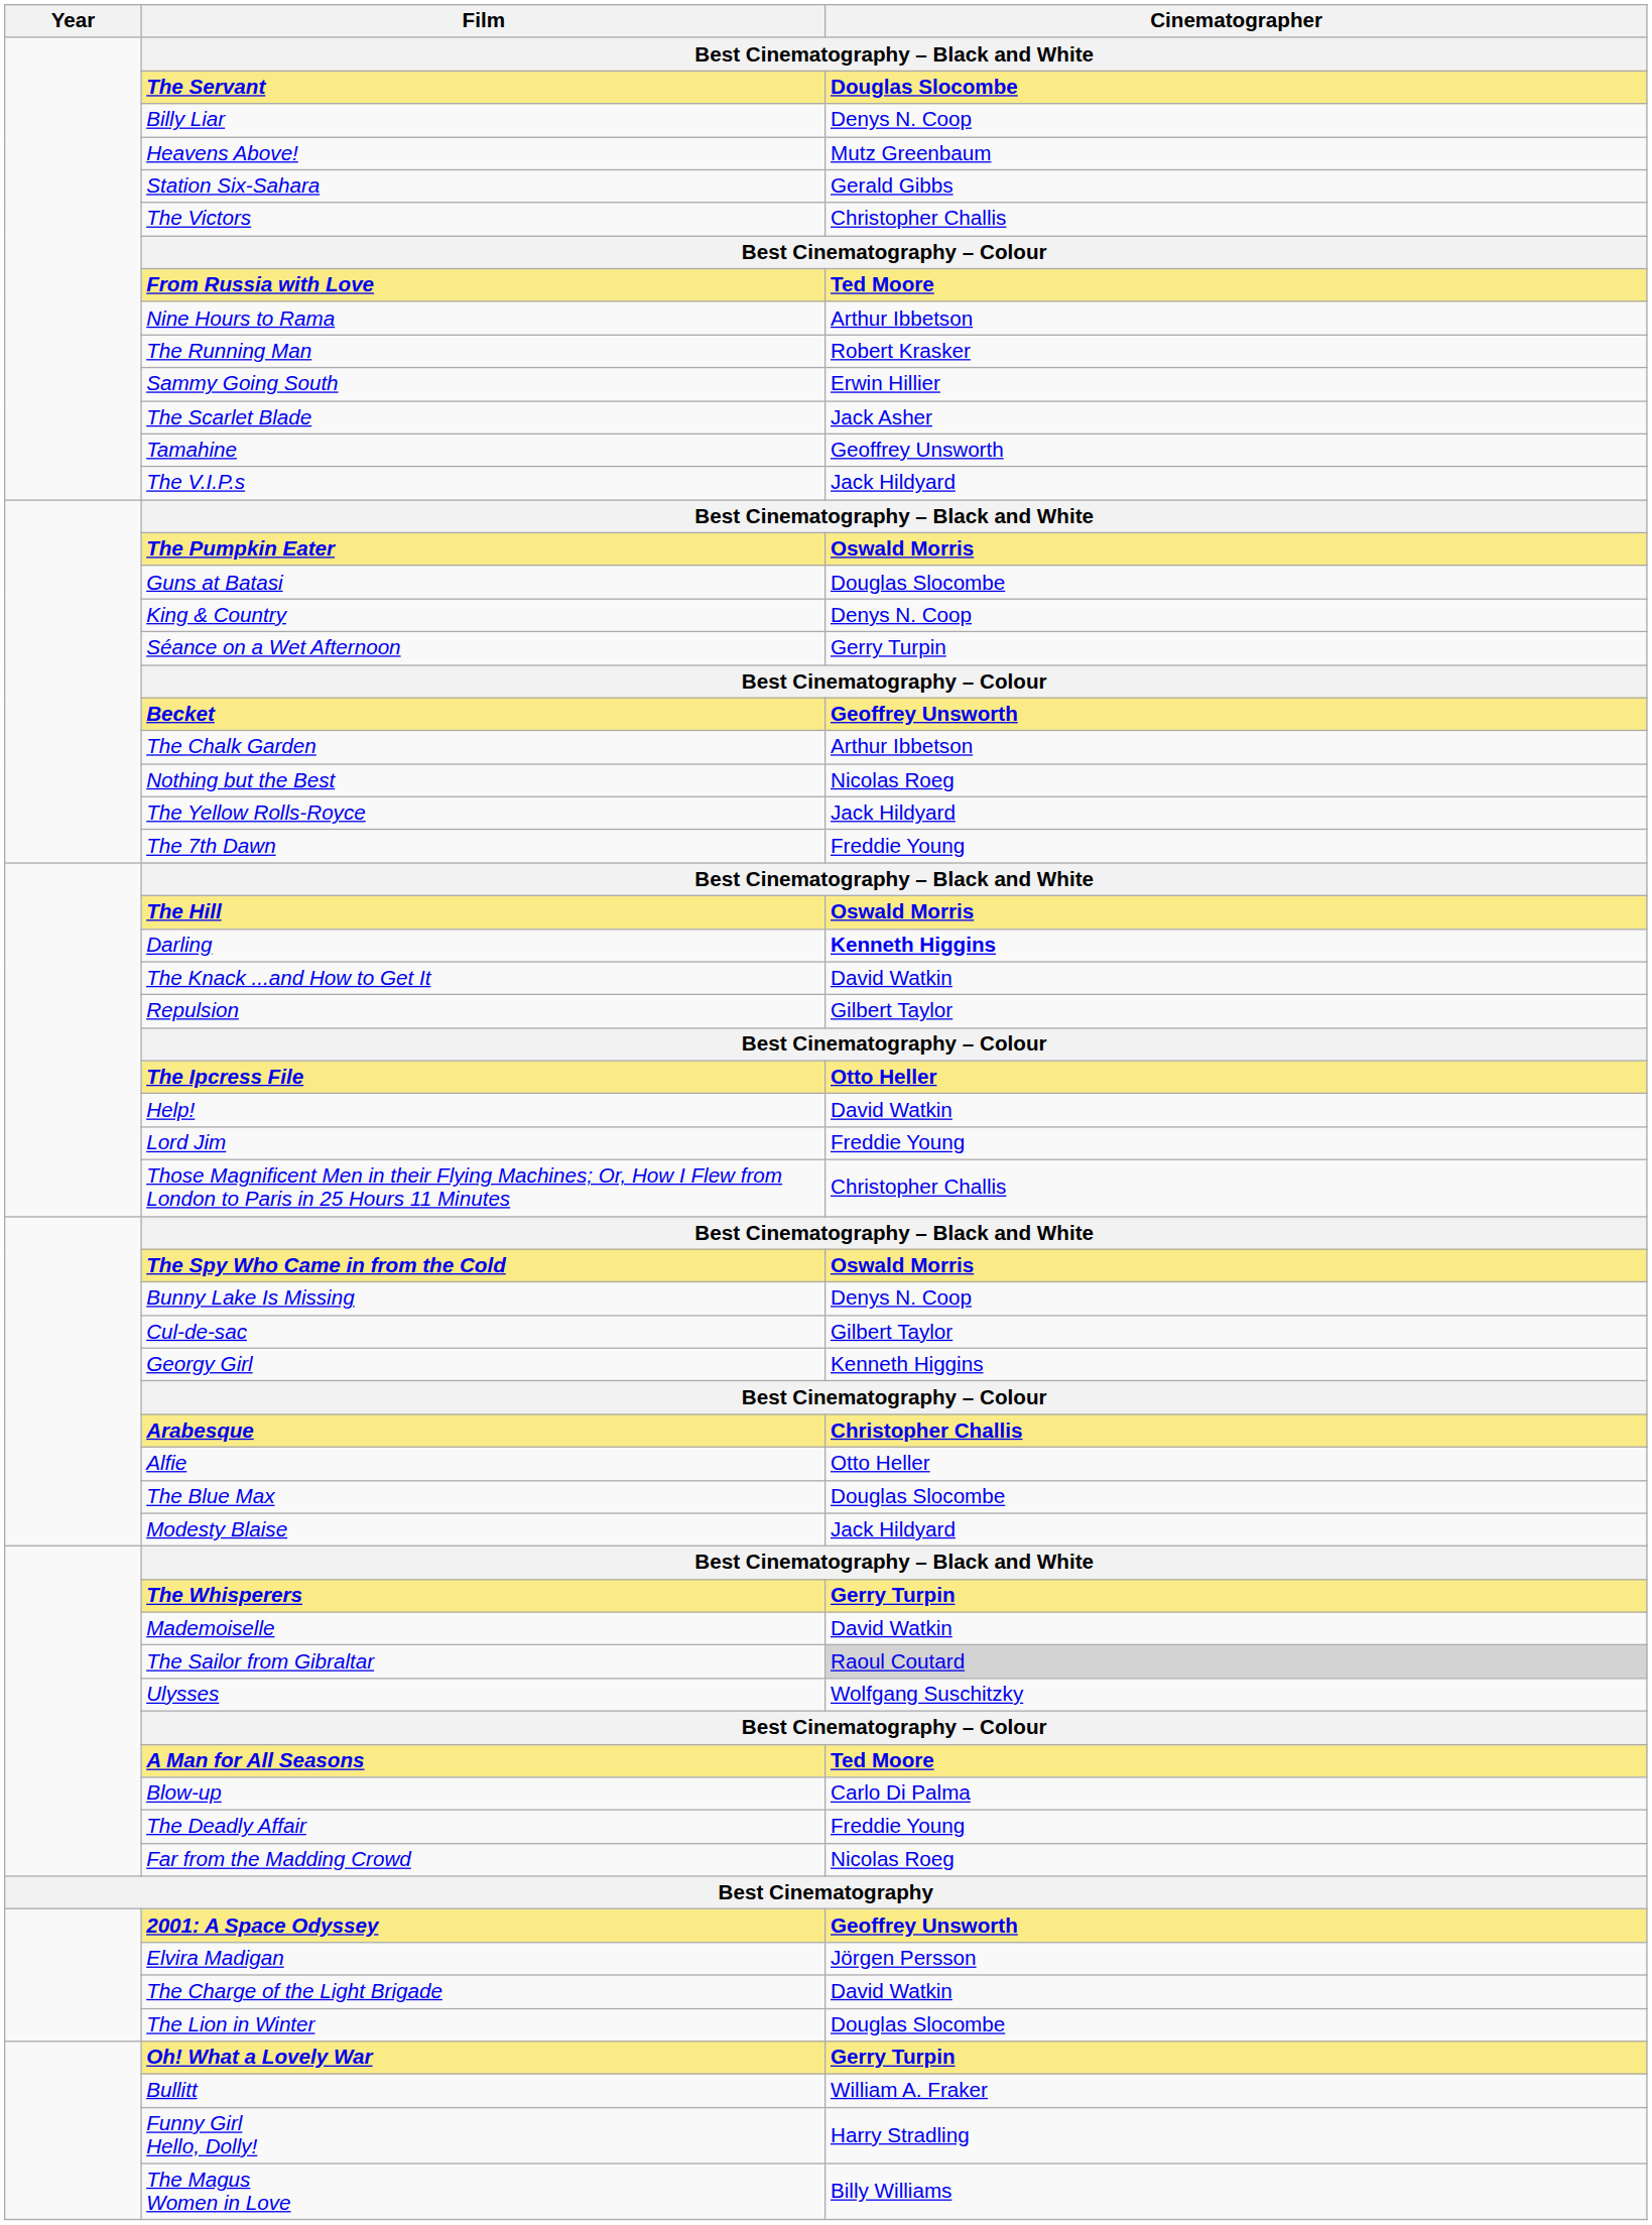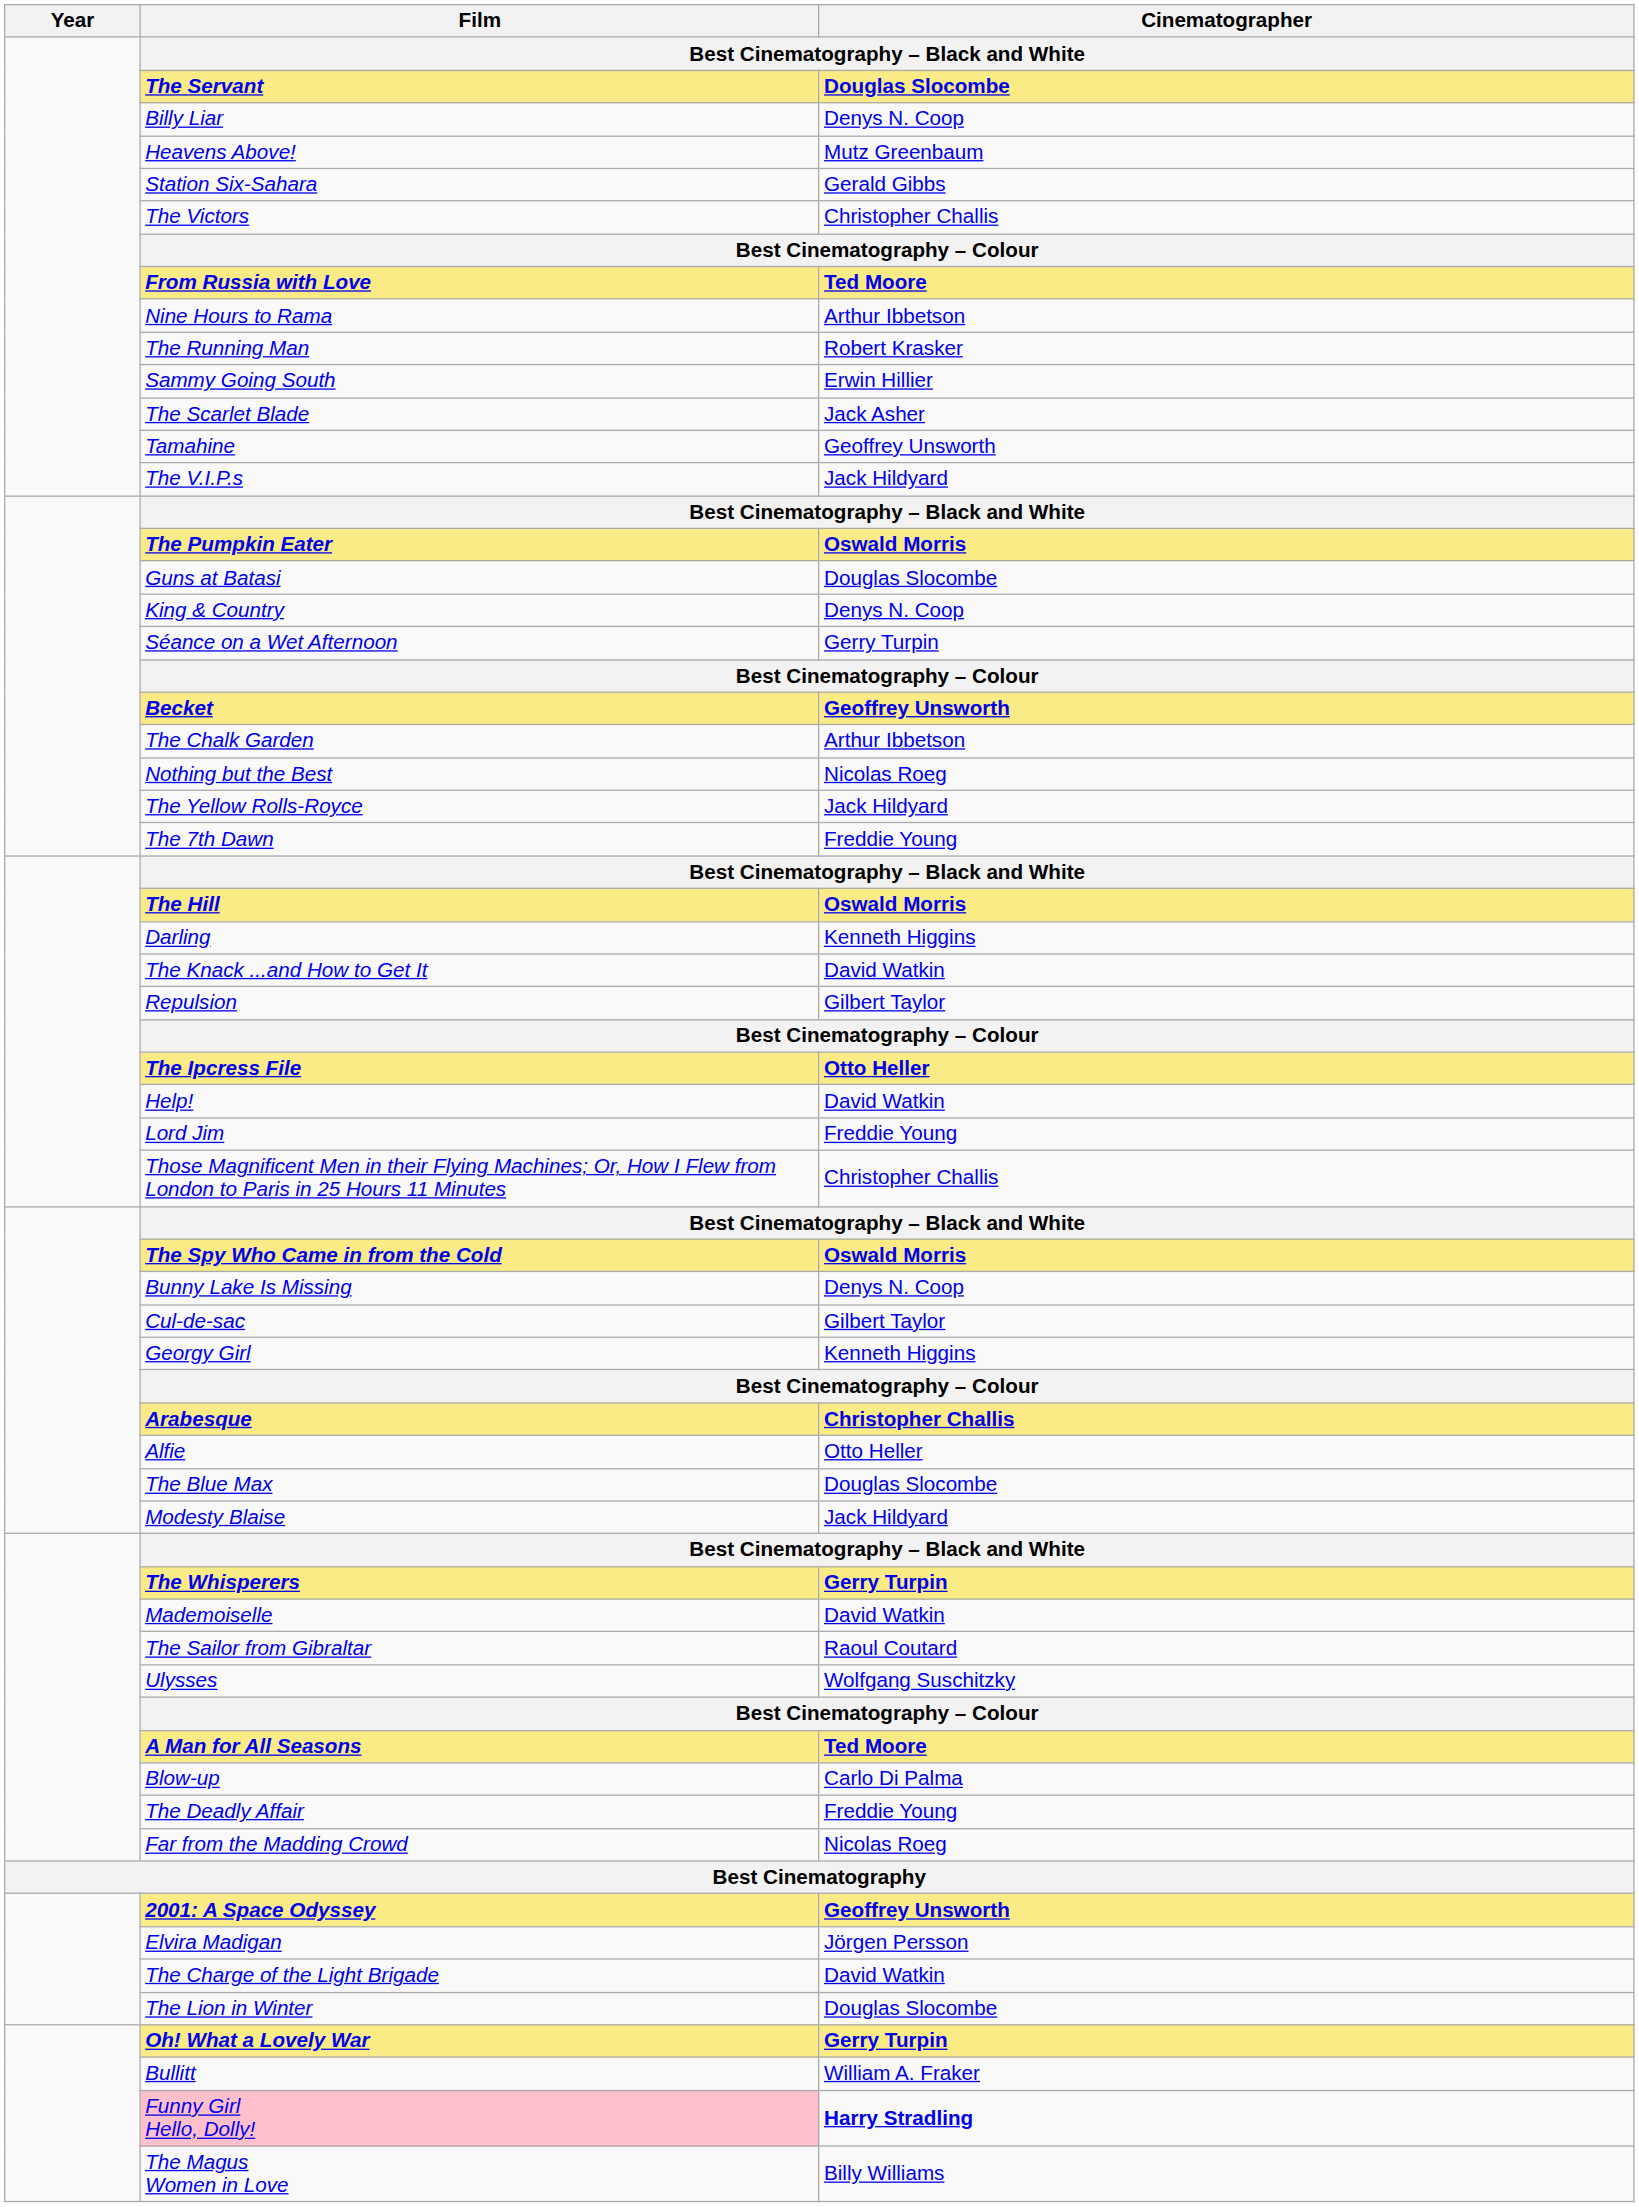Darling | Cinematographer: bold -> normal
The Sailor from Gibraltar | Cinematographer: lightgrey background -> no background
Funny Girl Hello, Dolly! | Film: no background -> pink background
Funny Girl Hello, Dolly! | Cinematographer: normal -> bold
